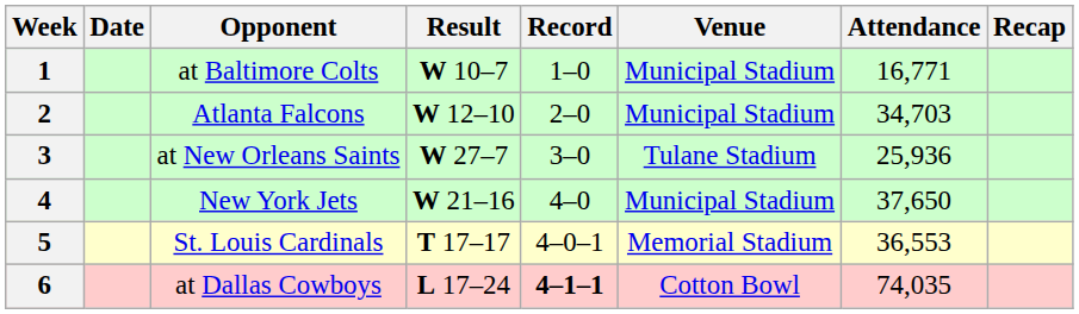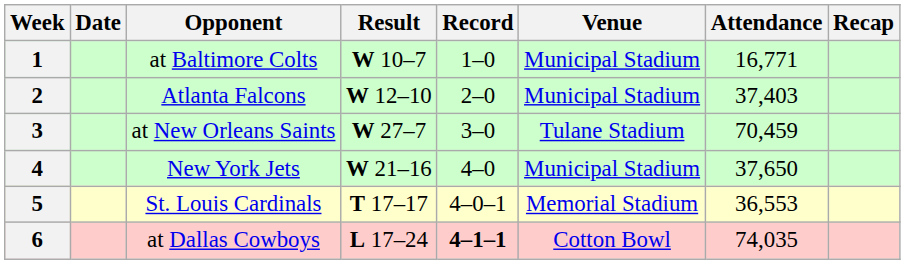2 | Attendance: 34,703 -> 37,403
3 | Attendance: 25,936 -> 70,459
